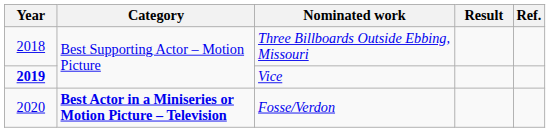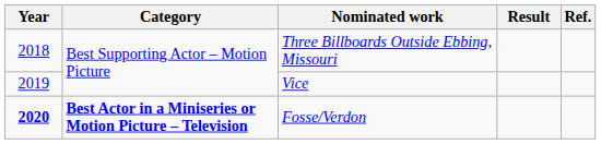Vice | Year: bold -> normal
Fosse/Verdon | Year: normal -> bold
